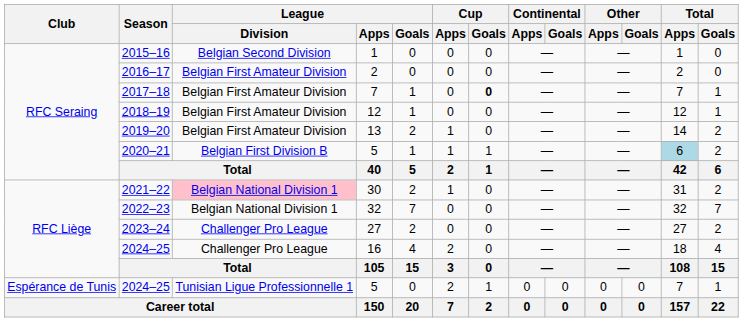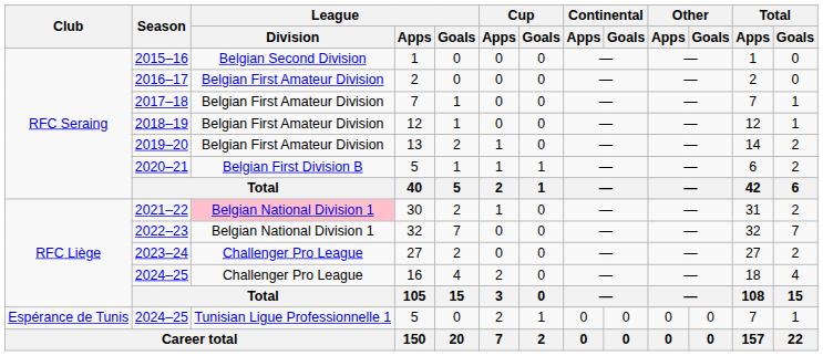2017–18 | Cup / Goals: bold -> normal
2020–21 | Total / Apps: lightblue background -> no background
